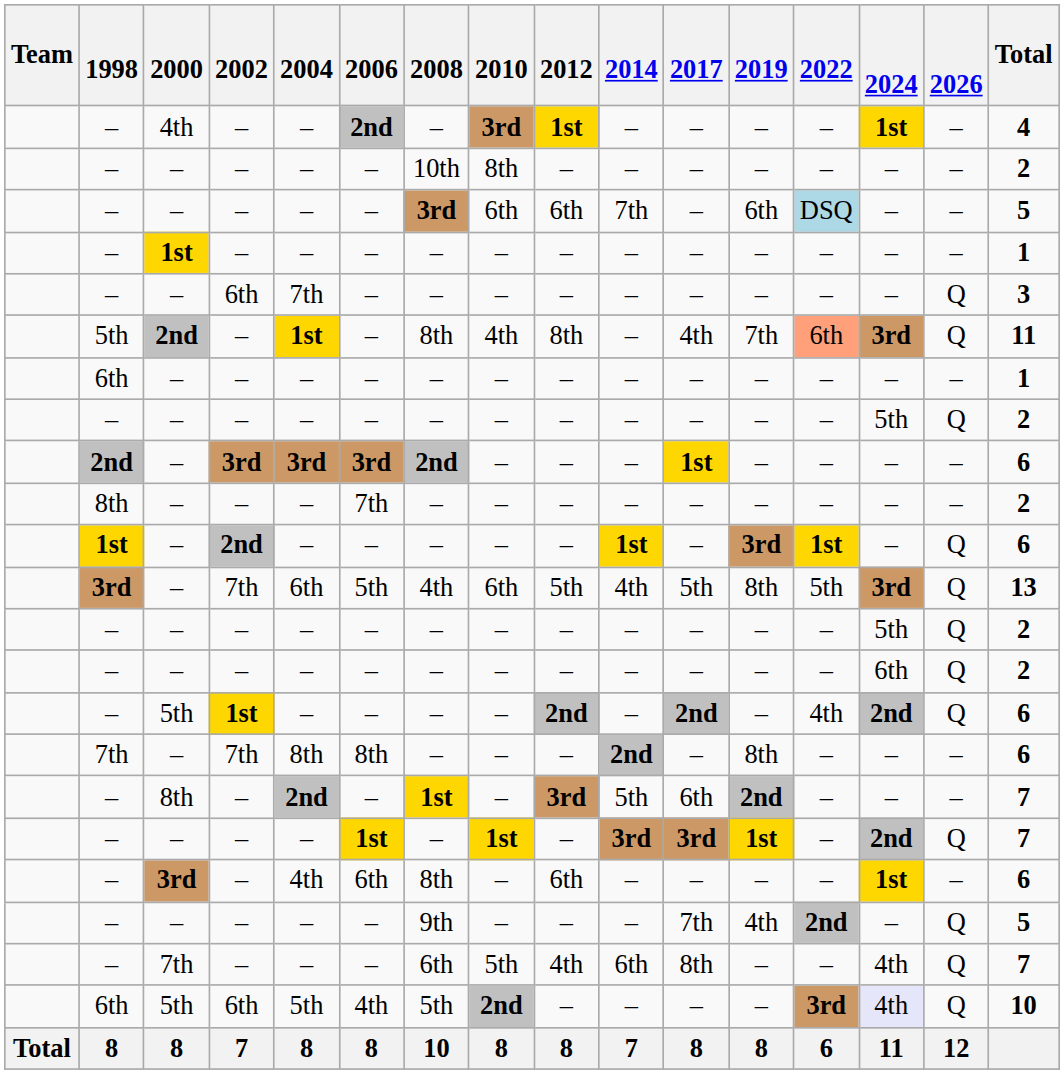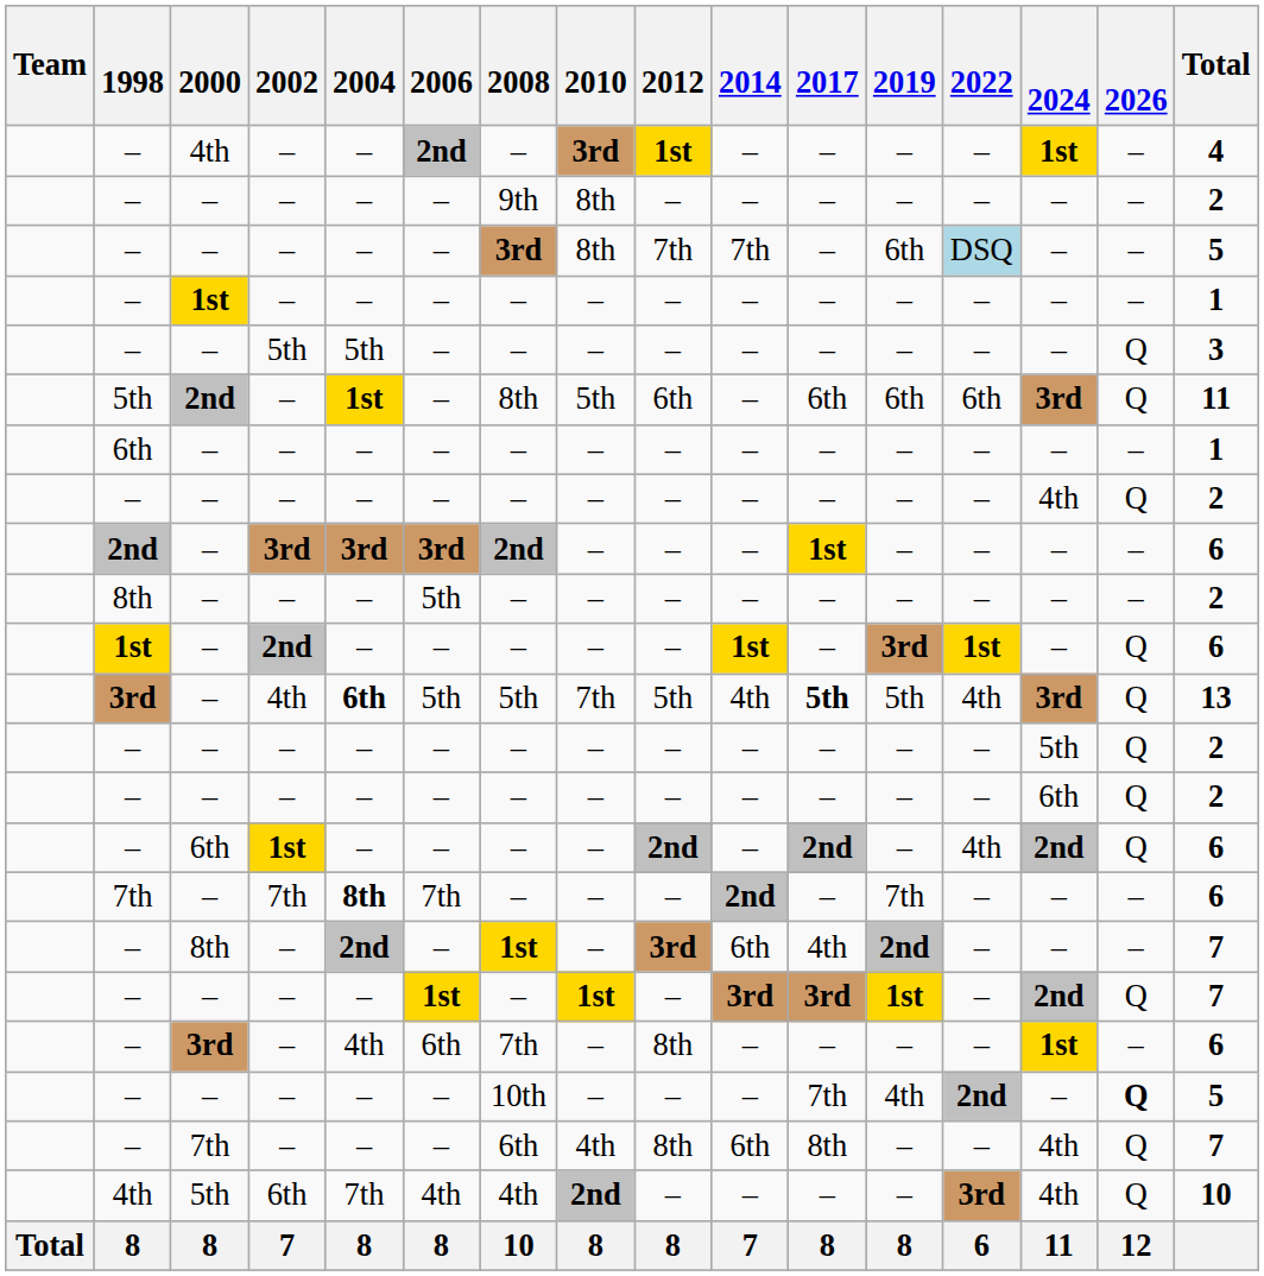row 3 | 2008: 10th -> 9th
row 4 | 2010: 6th -> 8th
row 4 | 2012: 6th -> 7th
row 6 | 2002: 6th -> 5th
row 6 | 2004: 7th -> 5th
row 7 | 2010: 4th -> 5th
row 7 | 2012: 8th -> 6th
row 7 | 2017: 4th -> 6th
row 7 | 2019: 7th -> 6th
row 7 | 2022: lightsalmon background -> no background
row 9 | 2024: 5th -> 4th
row 11 | 2006: 7th -> 5th
row 13 | 2002: 7th -> 4th
row 13 | 2004: normal -> bold
row 13 | 2008: 4th -> 5th
row 13 | 2010: 6th -> 7th
row 13 | 2017: normal -> bold
row 13 | 2019: 8th -> 5th
row 13 | 2022: 5th -> 4th
row 16 | 2000: 5th -> 6th
row 17 | 2004: normal -> bold
row 17 | 2006: 8th -> 7th
row 17 | 2019: 8th -> 7th
row 18 | 2014: 5th -> 6th
row 18 | 2017: 6th -> 4th
row 20 | 2008: 8th -> 7th
row 20 | 2012: 6th -> 8th
row 21 | 2008: 9th -> 10th
row 21 | 2026: normal -> bold
row 22 | 2010: 5th -> 4th
row 22 | 2012: 4th -> 8th
row 23 | 1998: 6th -> 4th
row 23 | 2004: 5th -> 7th
row 23 | 2008: 5th -> 4th
row 23 | 2024: lavender background -> no background
